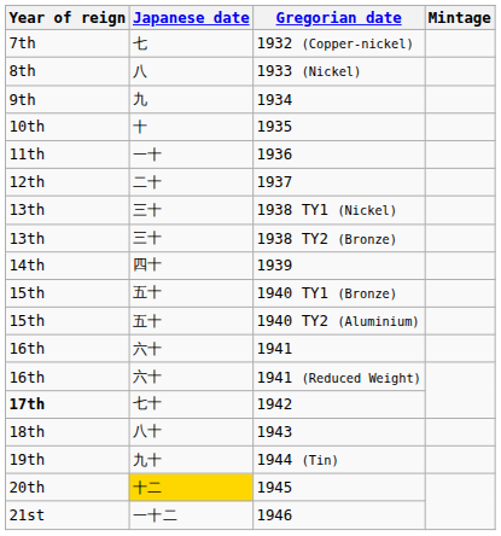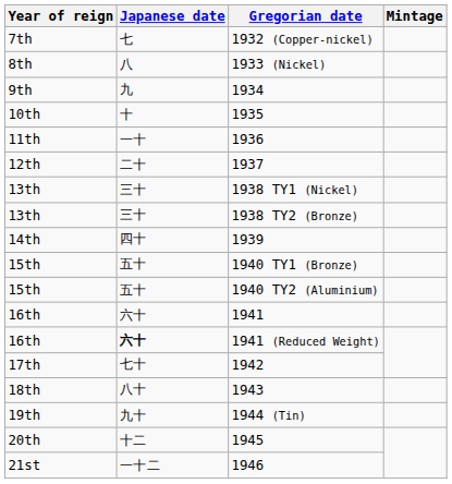1941 (Reduced Weight) | Japanese date: normal -> bold
1942 | Year of reign: bold -> normal
1945 | Japanese date: gold background -> no background
